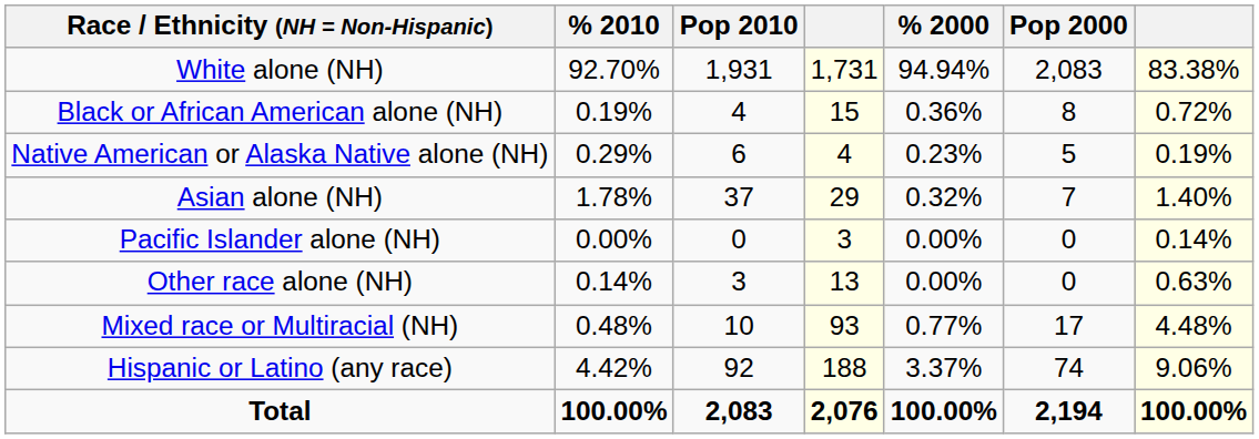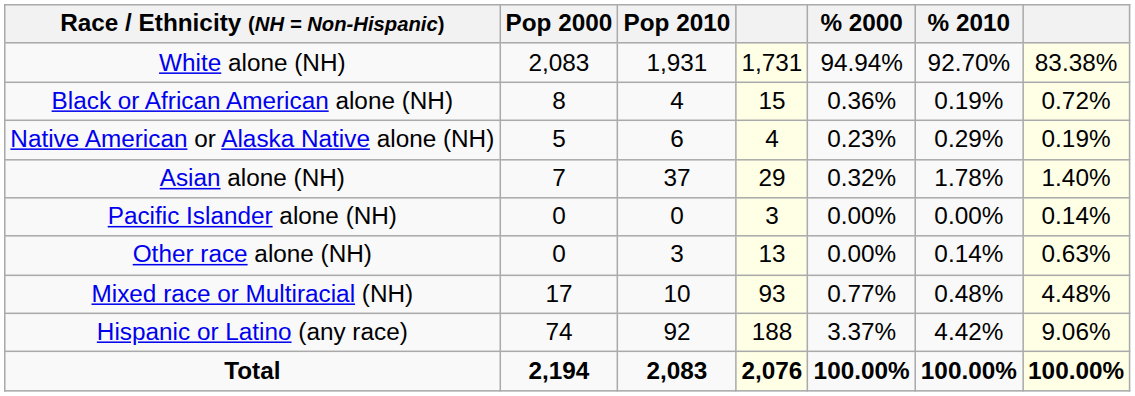columns swapped: Pop 2000 <-> % 2010
